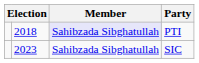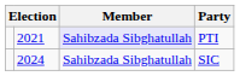PTI | column 2: 2018 -> 2021
SIC | column 2: 2023 -> 2024
